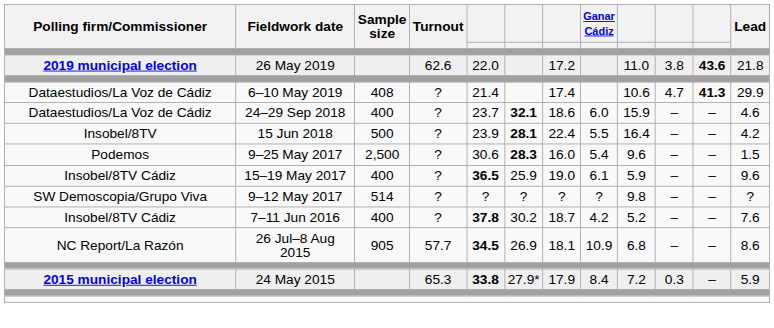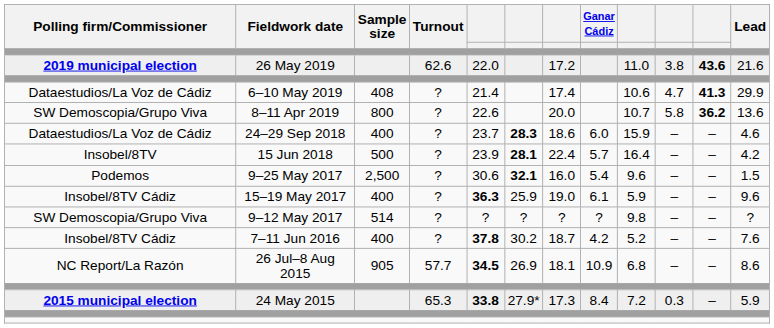26 May 2019 | Lead: 21.8 -> 21.6
+ row: SW Demoscopia/Grupo Viva | 8–11 Apr 2019 | 800 | ? | 22.6 | 20.0 | 10.7 | 5.8 | 36.2 | 13.6
24–29 Sep 2018 | column 6: 32.1 -> 28.3
15 Jun 2018 | Ganar Cádiz: 5.5 -> 5.7
9–25 May 2017 | column 6: 28.3 -> 32.1
15–19 May 2017 | column 5: 36.5 -> 36.3
24 May 2015 | column 7: 17.9 -> 17.3
